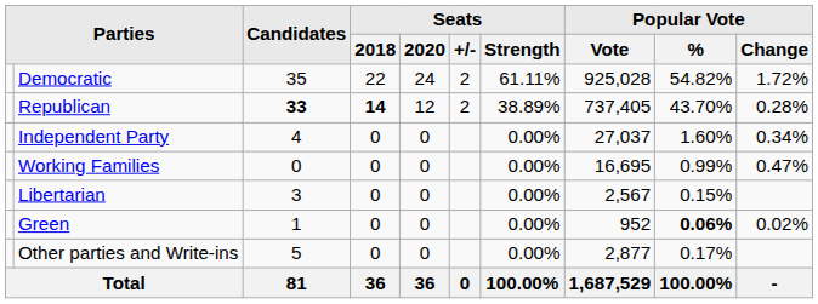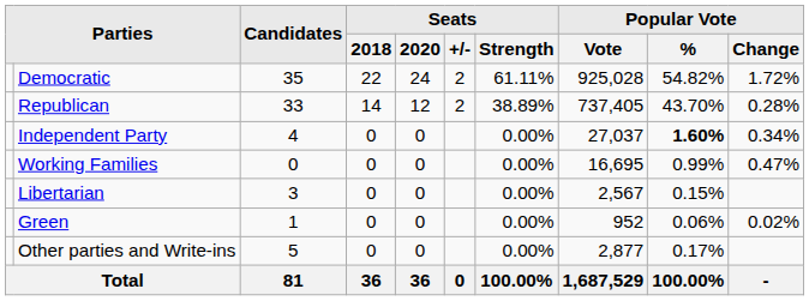Republican | Candidates: bold -> normal
Republican | Seats / 2018: bold -> normal
Independent Party | Popular Vote / %: normal -> bold
Green | Popular Vote / %: bold -> normal
